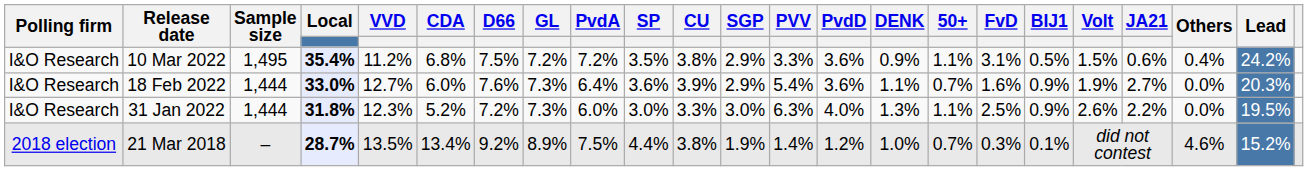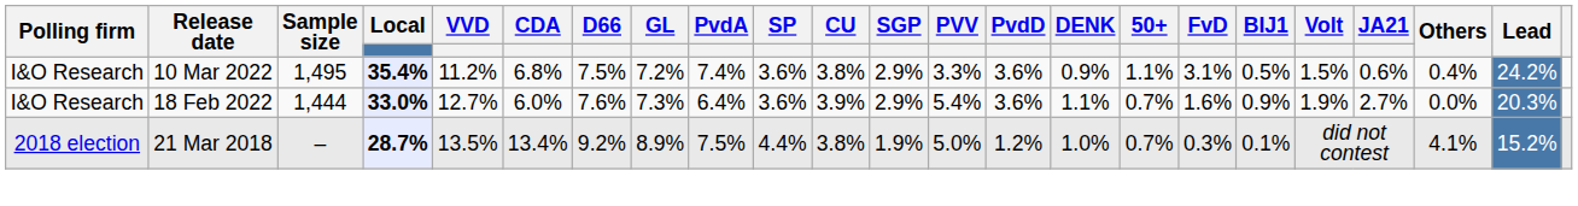10 Mar 2022 | PvdA: 7.2% -> 7.4%
10 Mar 2022 | SP: 3.5% -> 3.6%
- row: I&O Research | 31 Jan 2022 | 1,444 | 31.8% | 12.3% | 5.2% | 7.2% | 7.3% | 6.0% | 3.0% | 3.3% | 3.0% | 6.3% | 4.0% | 1.3% | 1.1% | 2.5% | 0.9% | 2.6% | 2.2% | 0.0% | 19.5%
21 Mar 2018 | PVV: 1.4% -> 5.0%
21 Mar 2018 | Others: 4.6% -> 4.1%
